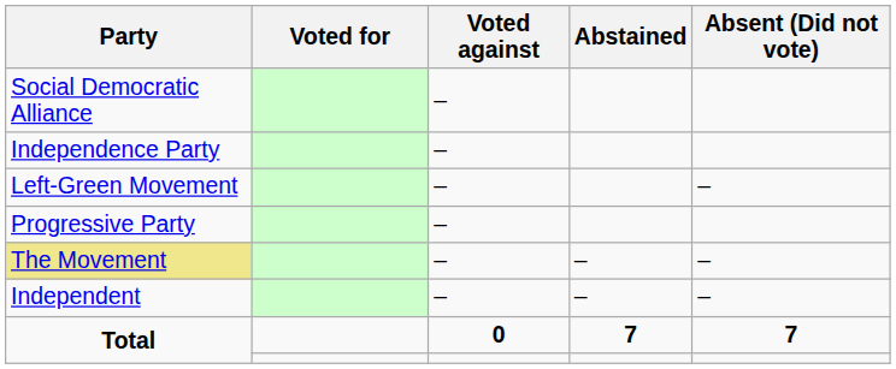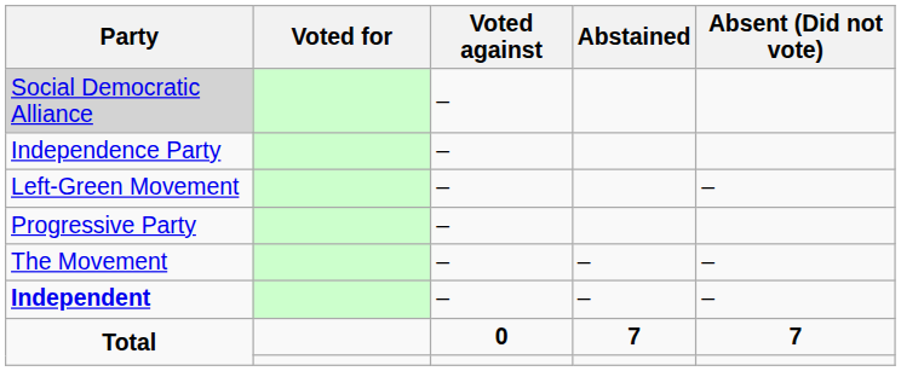Social Democratic Alliance | Party: no background -> lightgrey background
The Movement | Party: khaki background -> no background
Independent | Party: normal -> bold
